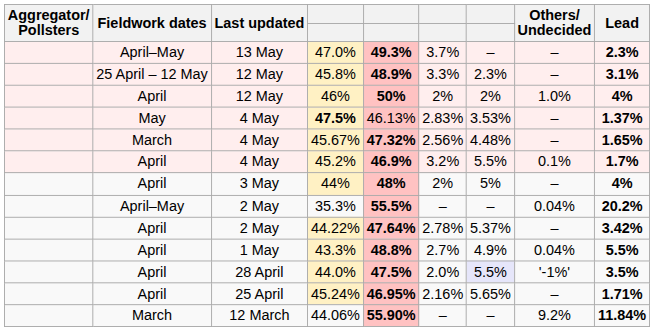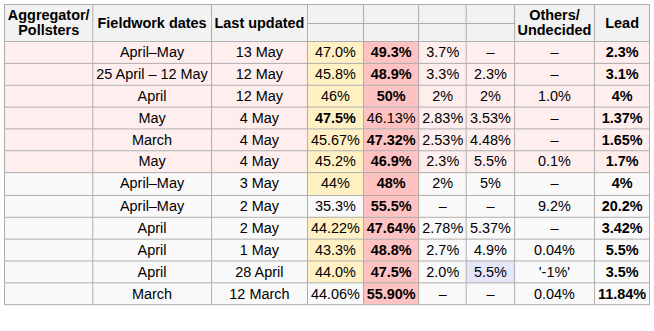45.67% | column 6: 2.56% -> 2.53%
45.2% | Fieldwork dates: April -> May
45.2% | column 6: 3.2% -> 2.3%
44% | Fieldwork dates: April -> April–May
35.3% | Others/ Undecided: 0.04% -> 9.2%
- row: April | 25 April | 45.24% | 46.95% | 2.16% | 5.65% | – | 1.71%
44.06% | Others/ Undecided: 9.2% -> 0.04%
